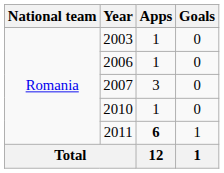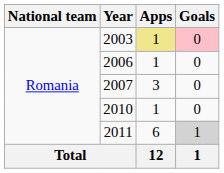2003 | Apps: no background -> khaki background
2003 | Goals: no background -> pink background
2011 | Apps: bold -> normal
2011 | Goals: no background -> lightgrey background
